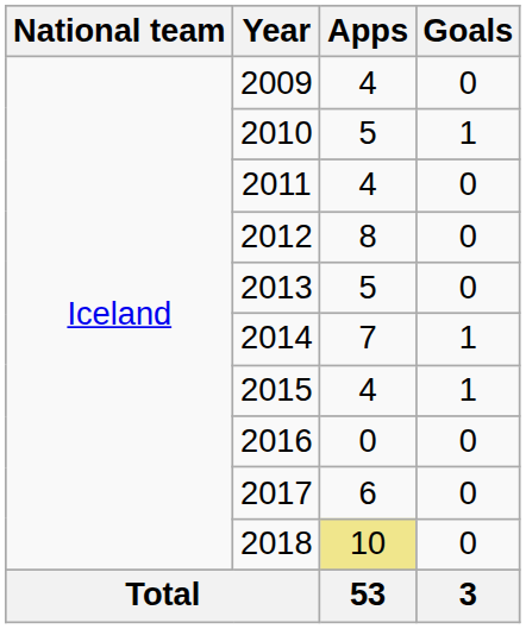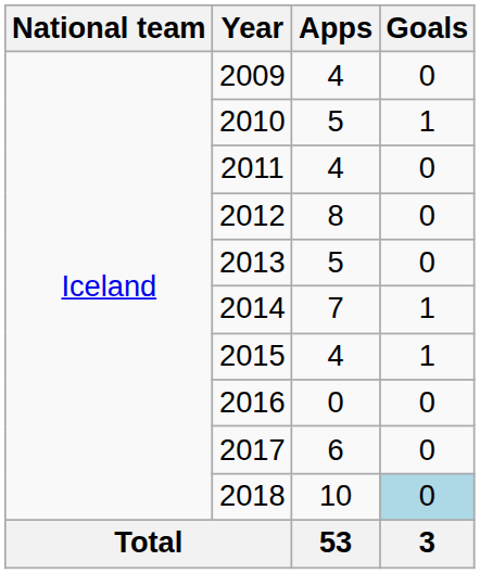2018 | Apps: khaki background -> no background
2018 | Goals: no background -> lightblue background
